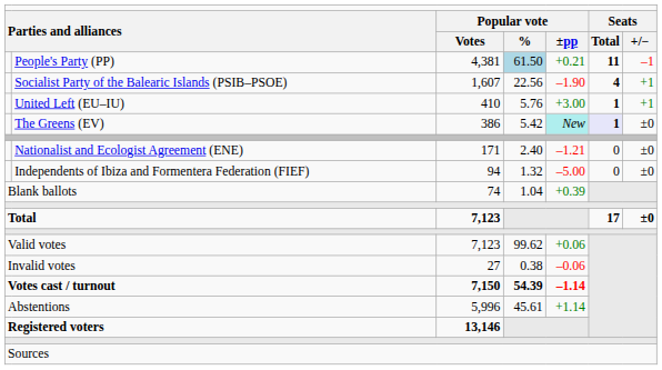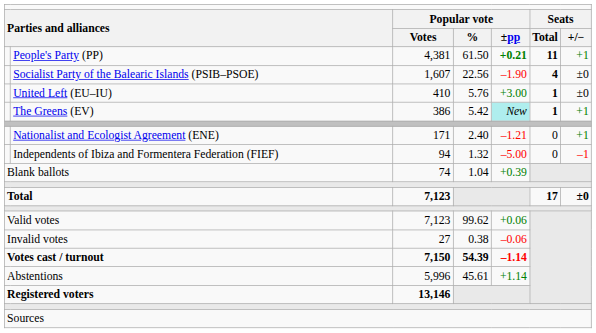People's Party (PP) | column 4: lightblue background -> no background
People's Party (PP) | column 5: normal -> bold
People's Party (PP) | column 7: –1 -> +1
Socialist Party of the Balearic Islands (PSIB–PSOE) | column 7: +1 -> ±0
United Left (EU–IU) | column 7: +1 -> ±0
The Greens (EV) | column 6: lavender background -> no background
The Greens (EV) | column 7: ±0 -> +1
Nationalist and Ecologist Agreement (ENE) | column 7: ±0 -> +1
Independents of Ibiza and Formentera Federation (FIEF) | column 7: ±0 -> –1
